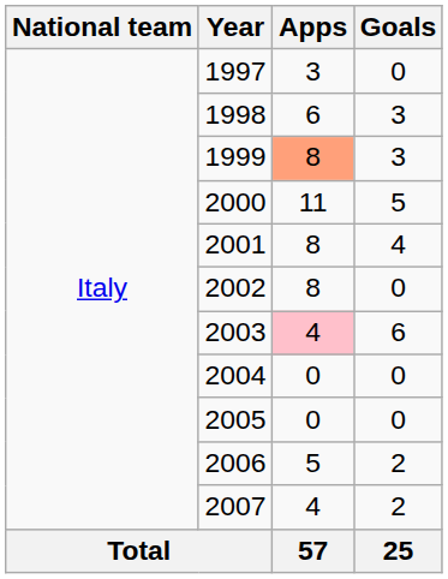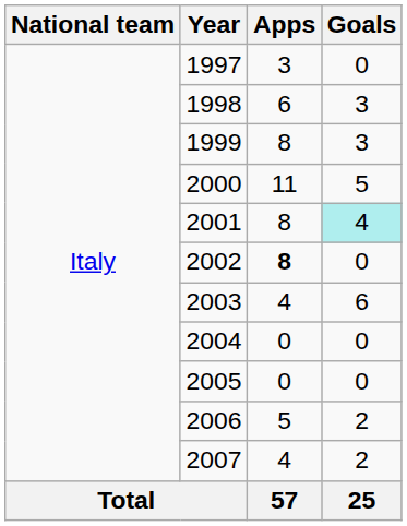1999 | Apps: lightsalmon background -> no background
2001 | Goals: no background -> paleturquoise background
2002 | Apps: normal -> bold
2003 | Apps: pink background -> no background
